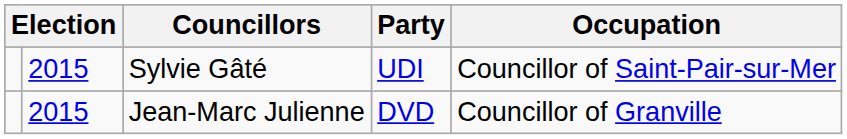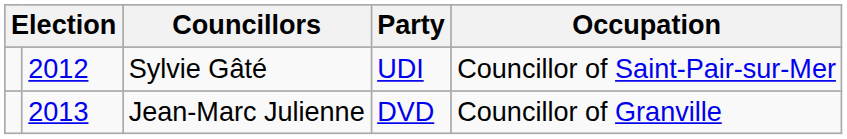Sylvie Gâté | column 2: 2015 -> 2012
Jean-Marc Julienne | column 2: 2015 -> 2013
